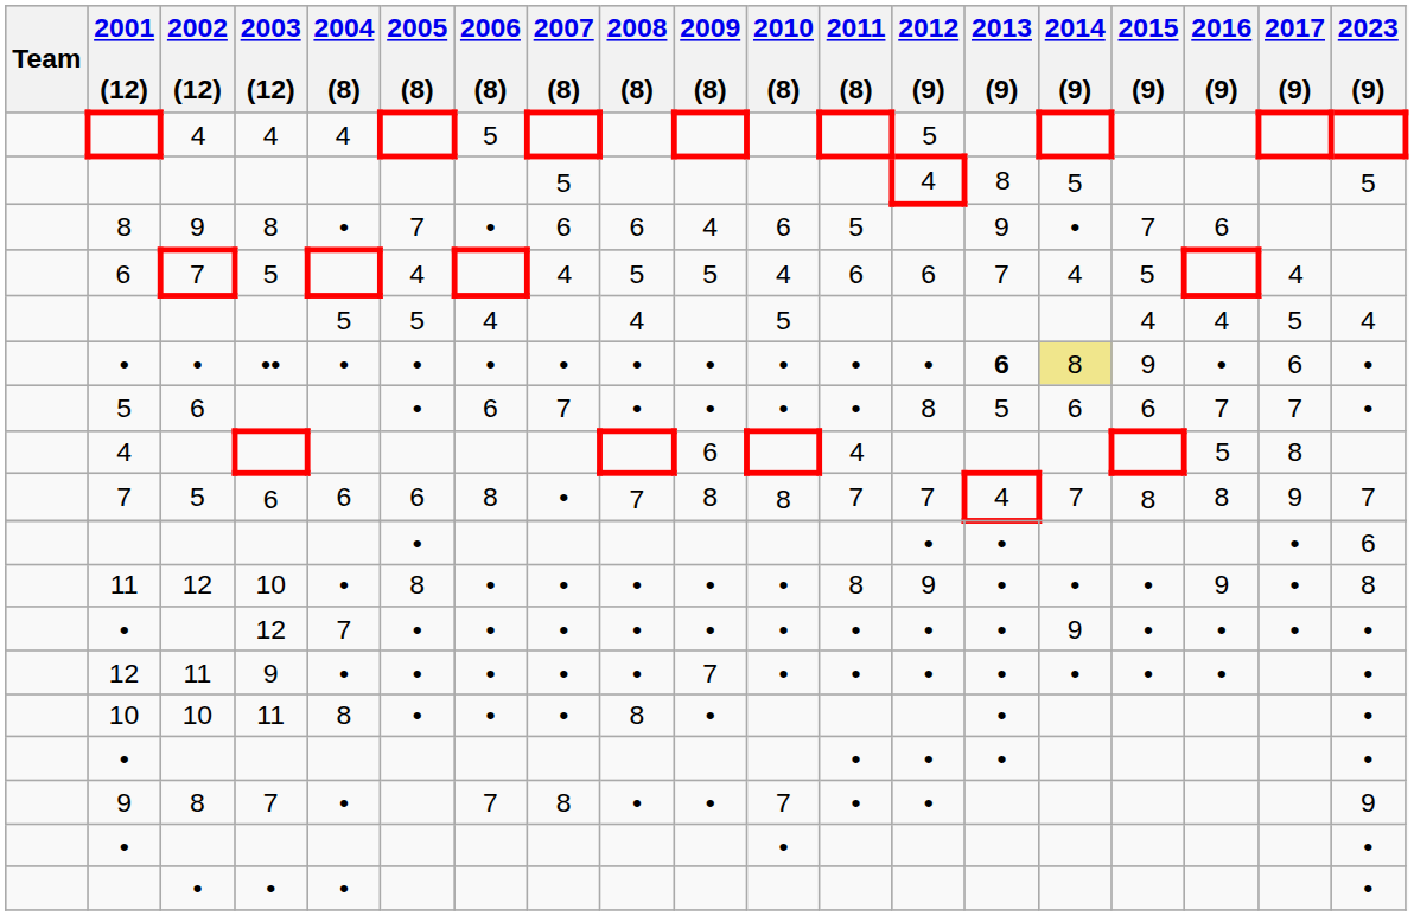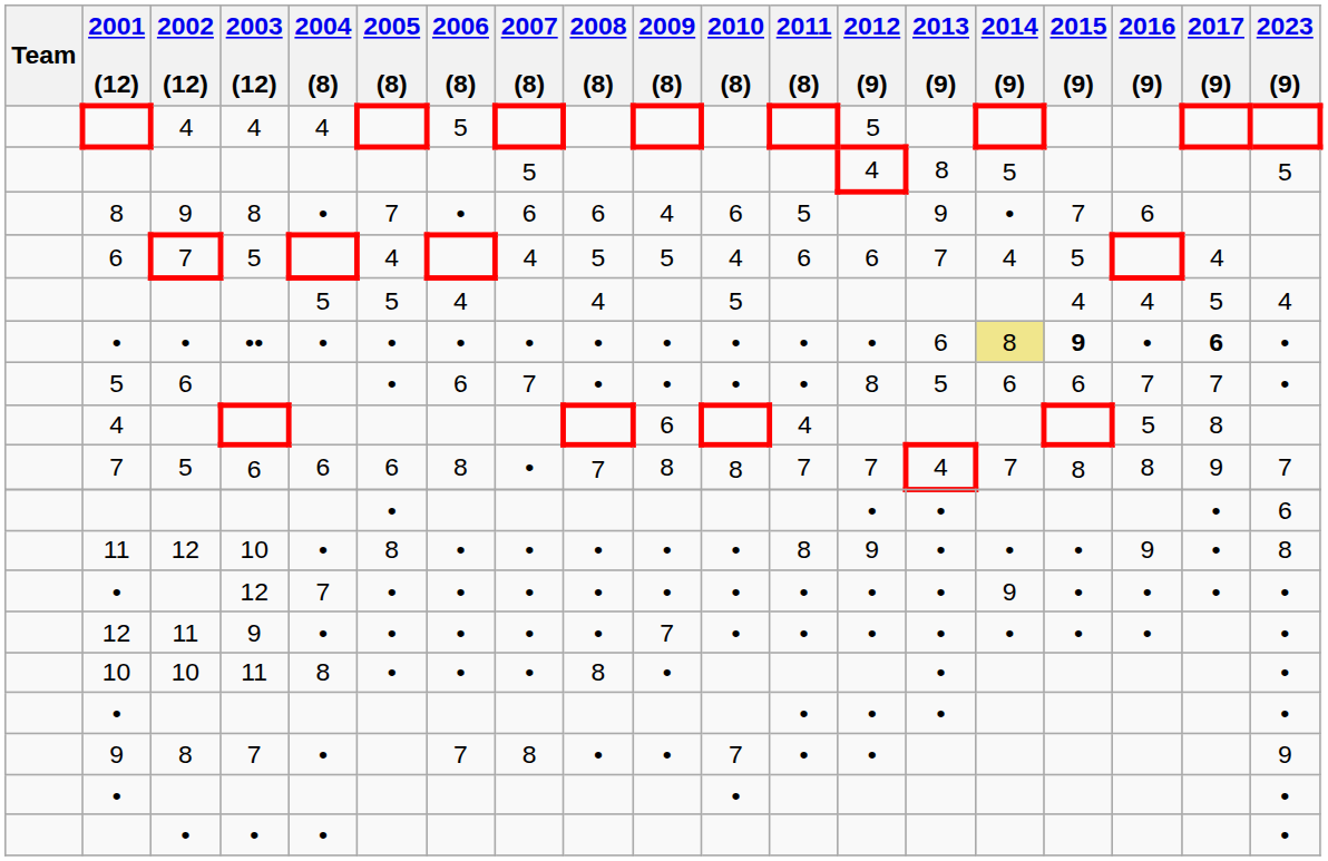•• | 2013 (9): bold -> normal
•• | 2015 (9): normal -> bold
•• | 2017 (9): normal -> bold
